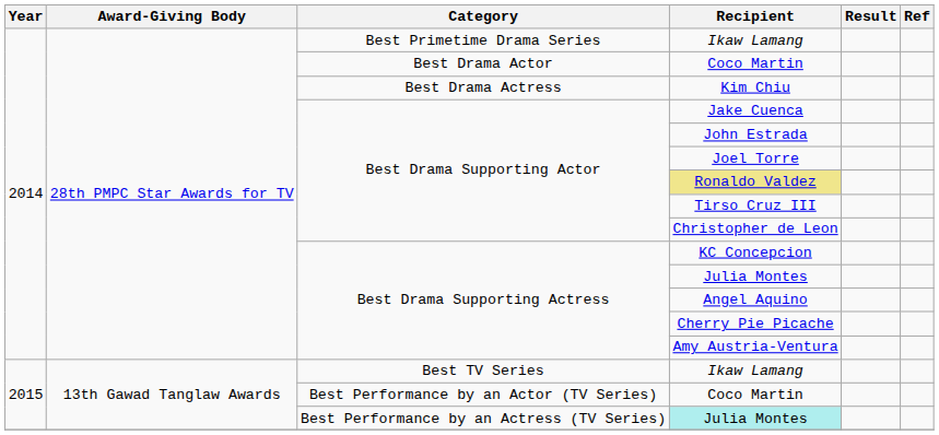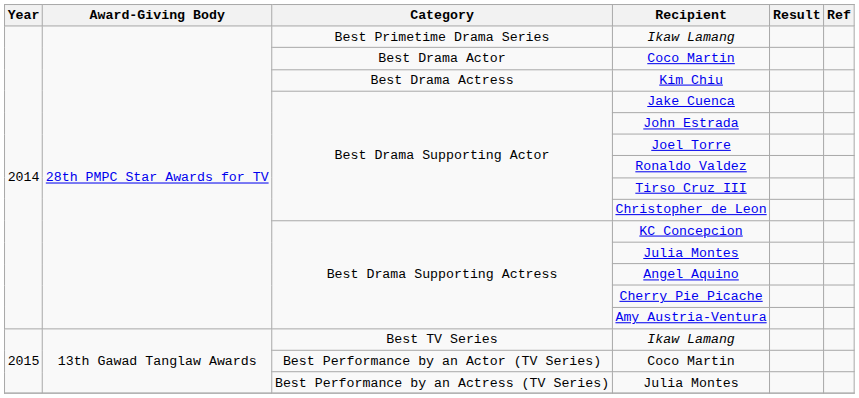Ronaldo Valdez | Recipient: khaki background -> no background
Best Performance by an Actress (TV Series) / Julia Montes | Recipient: paleturquoise background -> no background
